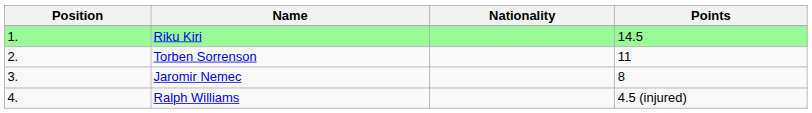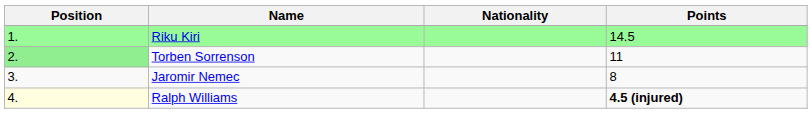Torben Sorrenson | Position: no background -> lightgreen background
Ralph Williams | Position: no background -> lightyellow background
Ralph Williams | Points: normal -> bold
